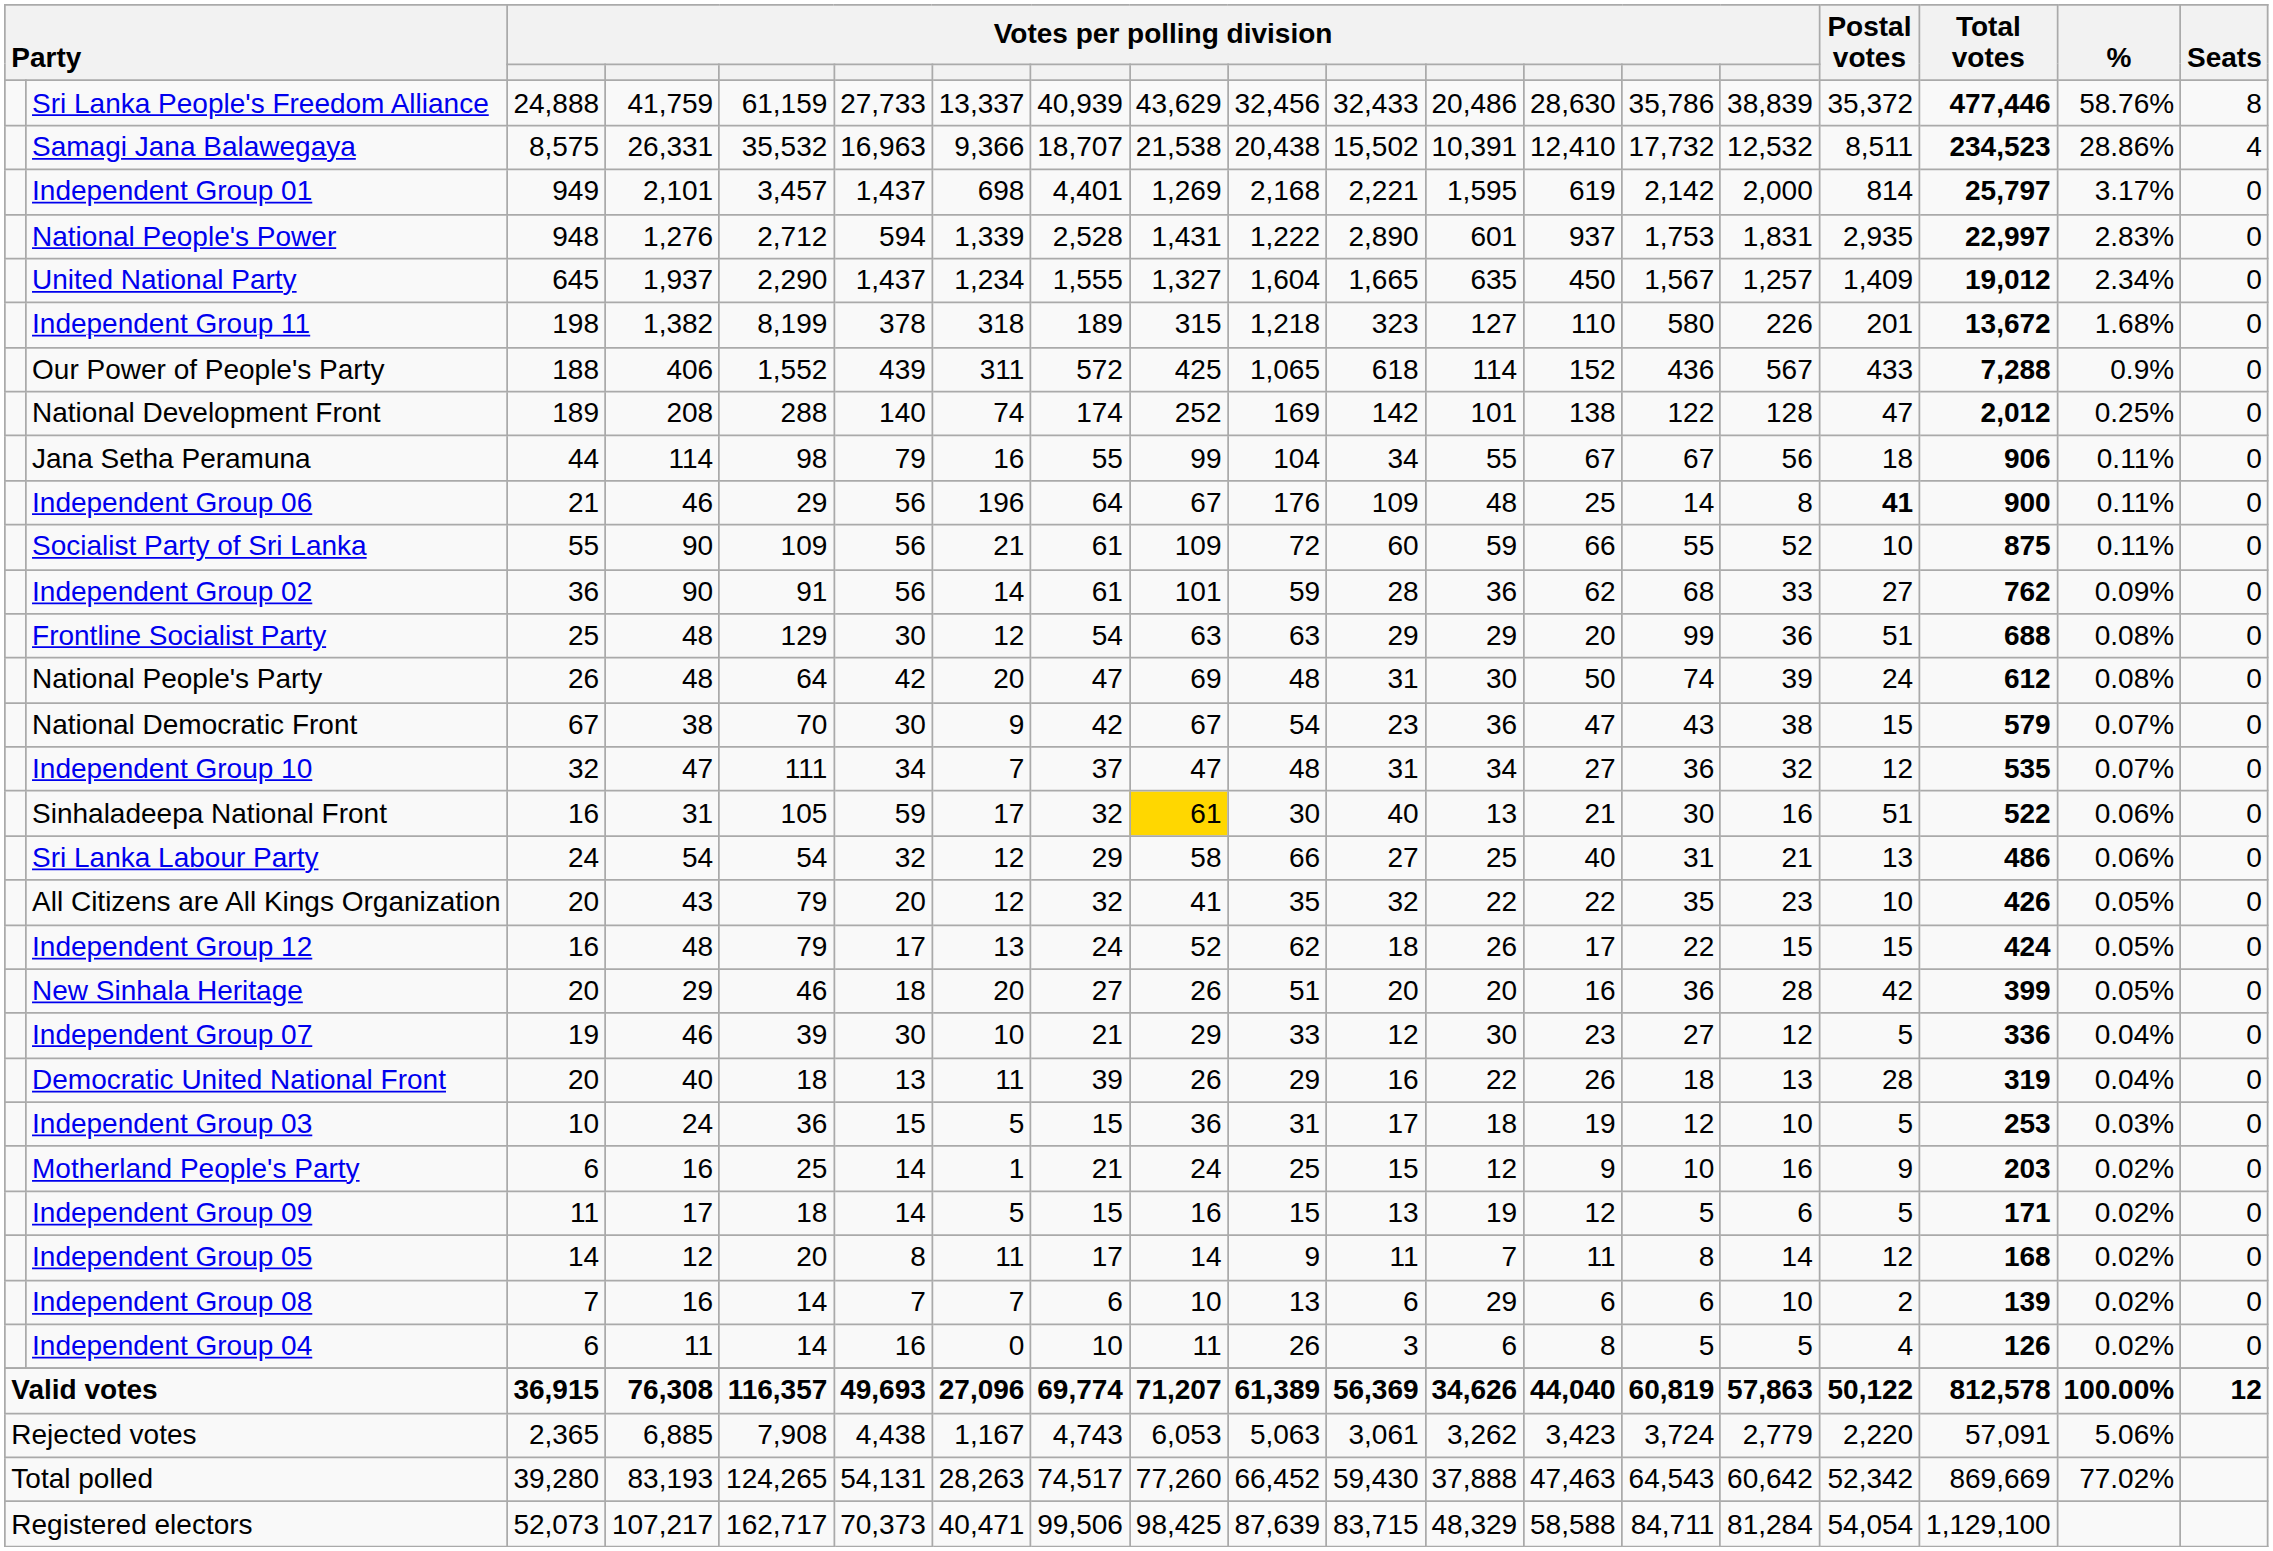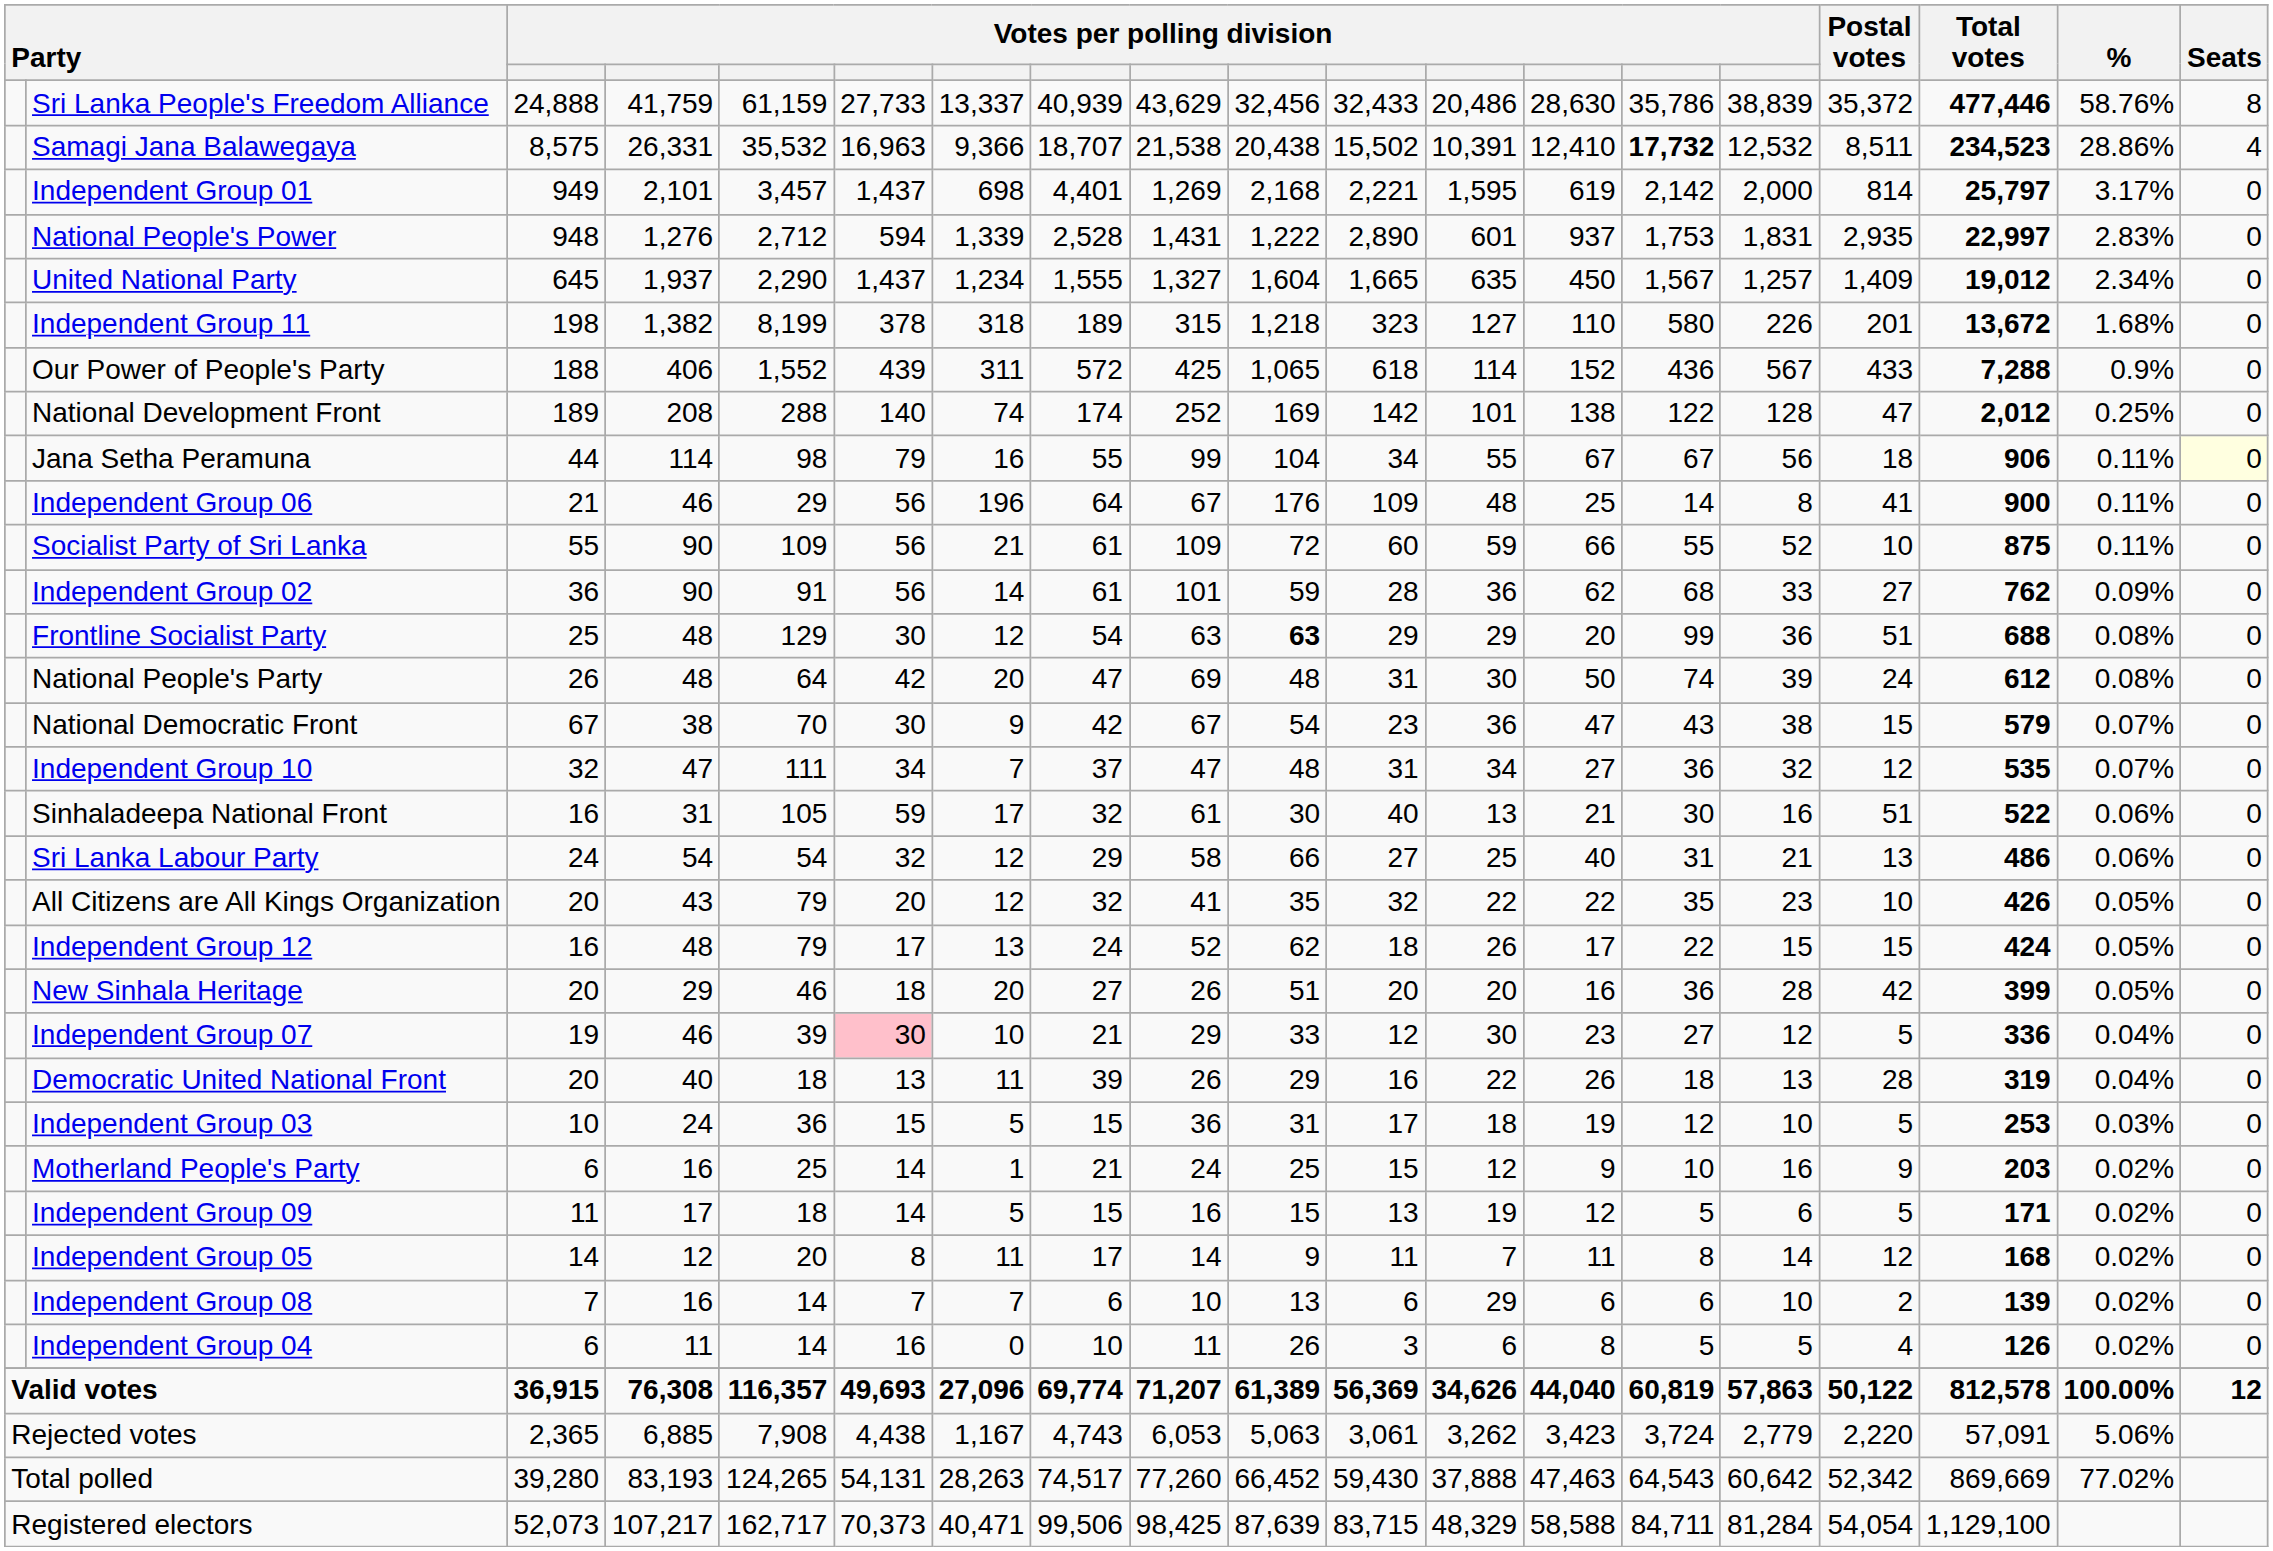Samagi Jana Balawegaya | column 14: normal -> bold
Jana Setha Peramuna | Seats: no background -> lightyellow background
Independent Group 06 | Postal votes: bold -> normal
Frontline Socialist Party | column 10: normal -> bold
Sinhaladeepa National Front | column 9: gold background -> no background
Independent Group 07 | column 6: no background -> pink background
